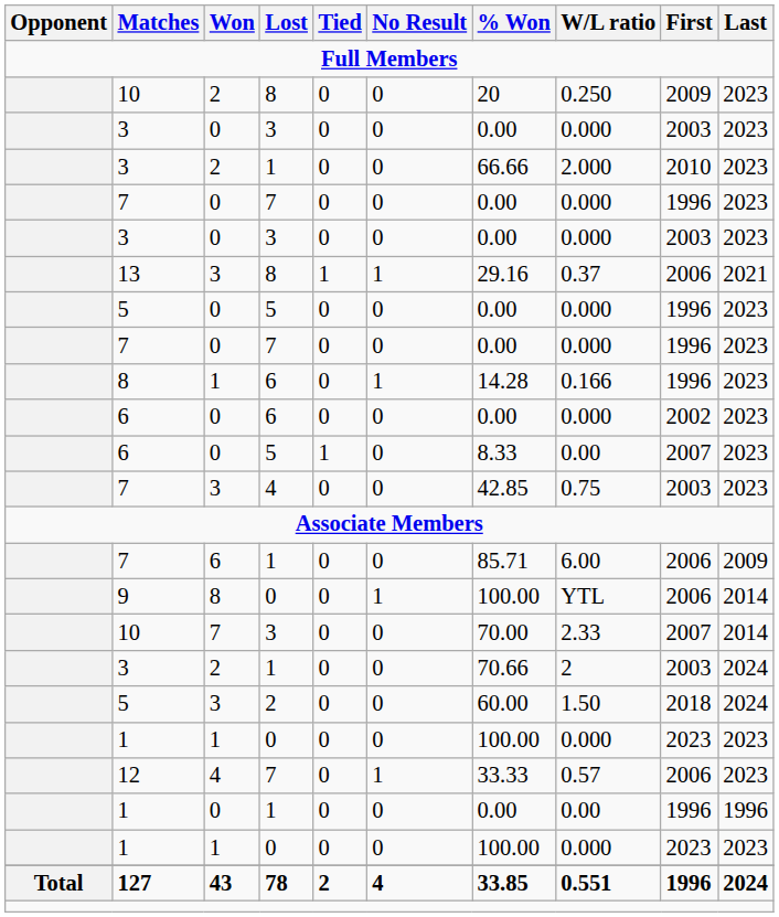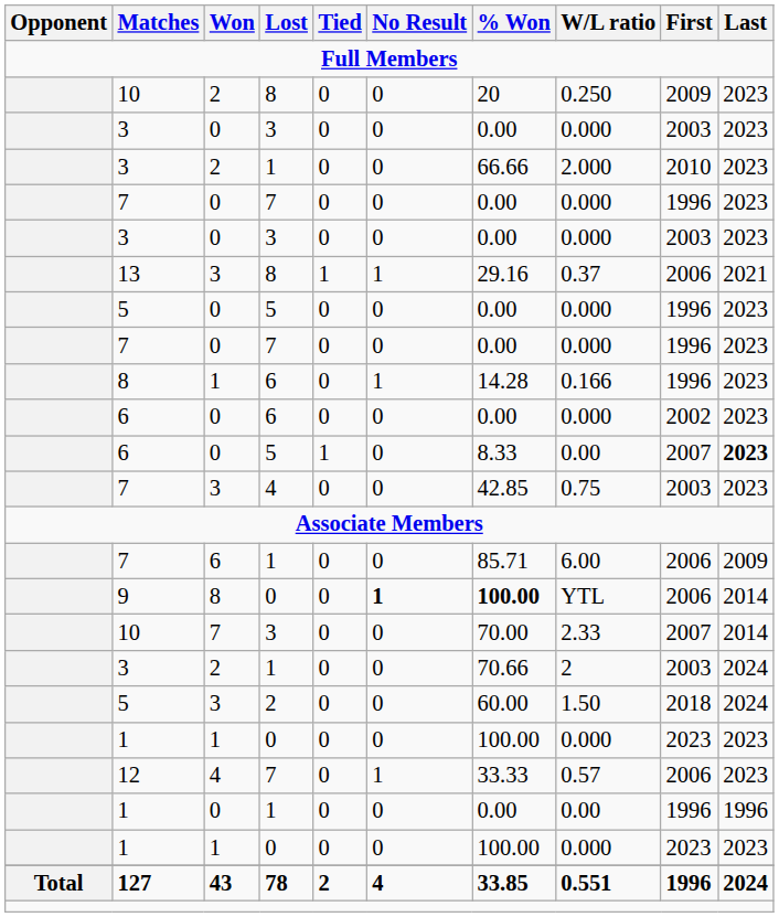6 / 5 | Last: normal -> bold
9 | No Result: normal -> bold
9 | % Won: normal -> bold
